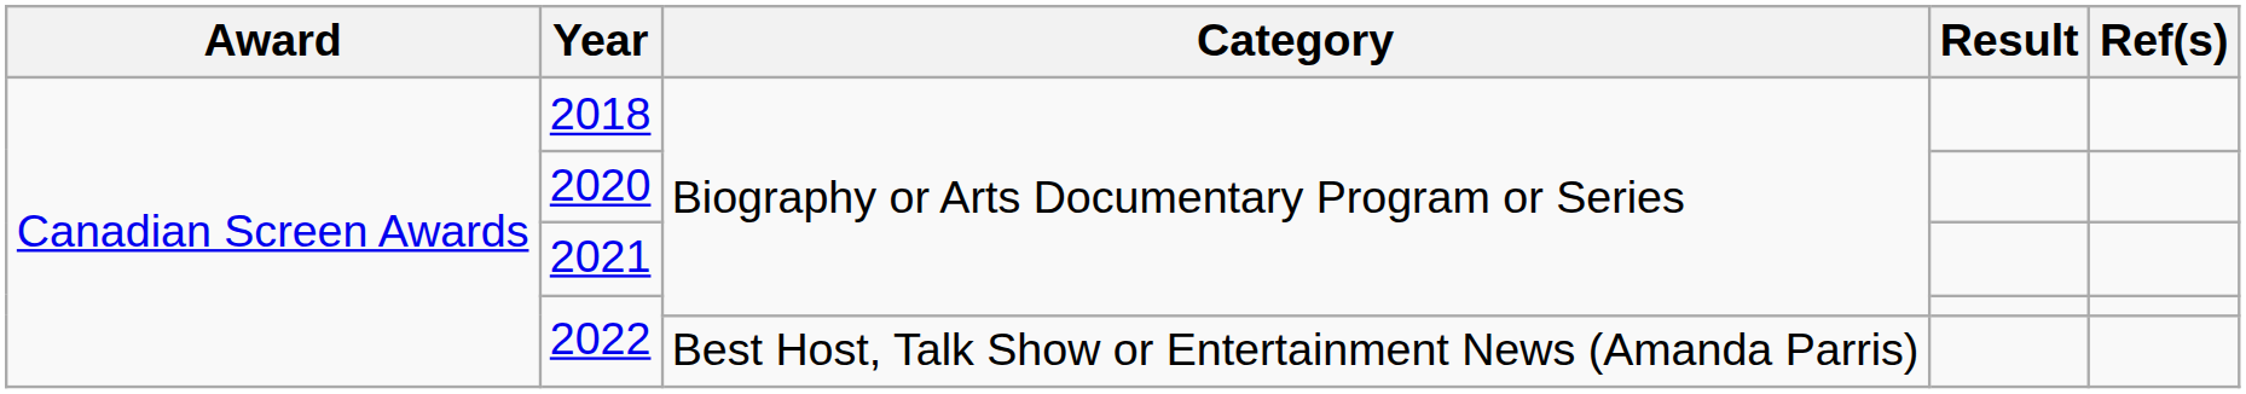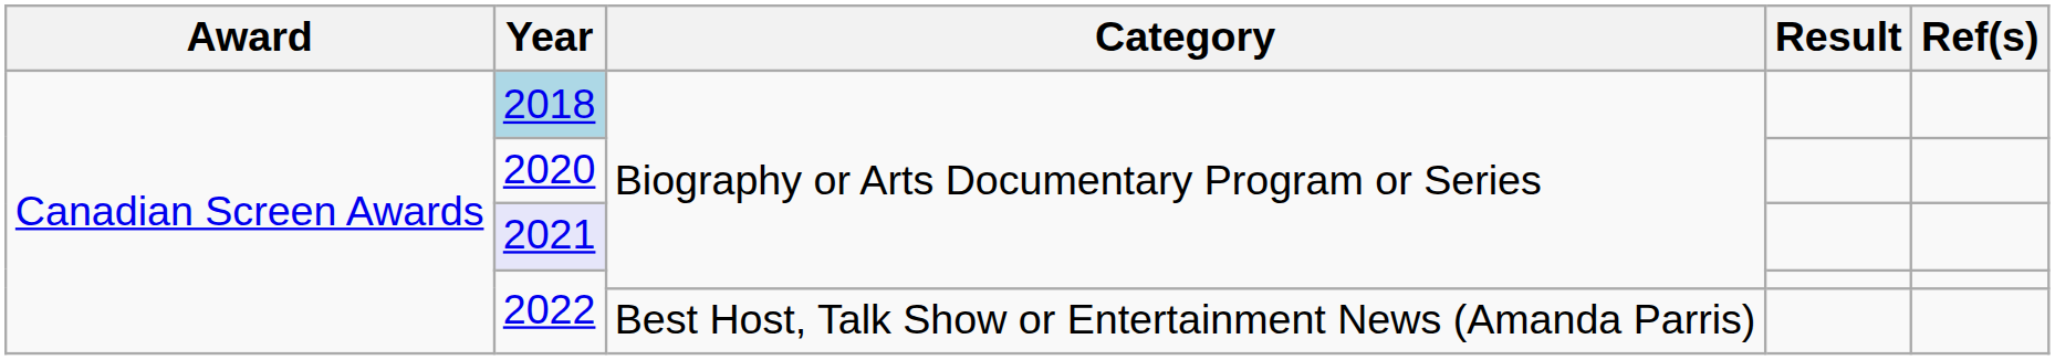2018 | Year: no background -> lightblue background
2021 | Year: no background -> lavender background
